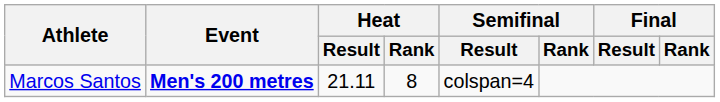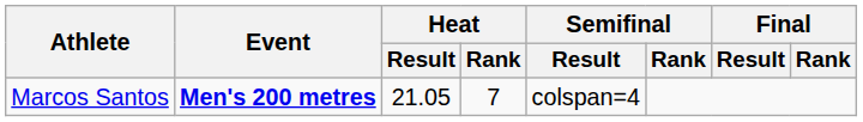Marcos Santos | Heat / Result: 21.11 -> 21.05
Marcos Santos | Heat / Rank: 8 -> 7
